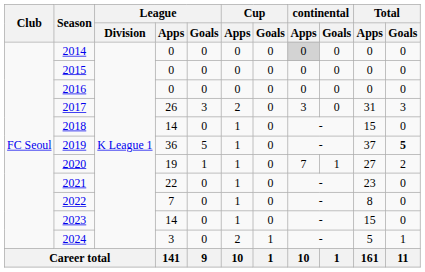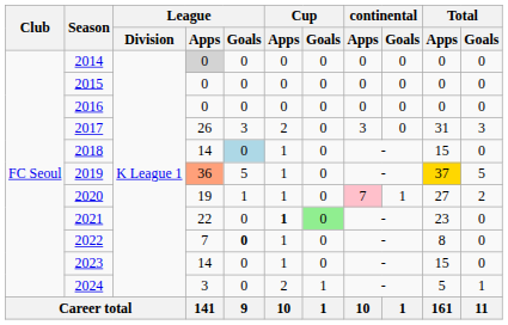2014 | League / Apps: no background -> lightgrey background
2014 | continental / Apps: lightgrey background -> no background
2018 | League / Goals: no background -> lightblue background
2019 | League / Apps: no background -> lightsalmon background
2019 | Total / Apps: no background -> gold background
2019 | Total / Goals: bold -> normal
2020 | continental / Apps: no background -> pink background
2021 | Cup / Apps: normal -> bold
2021 | Cup / Goals: no background -> lightgreen background
2022 | League / Goals: normal -> bold
